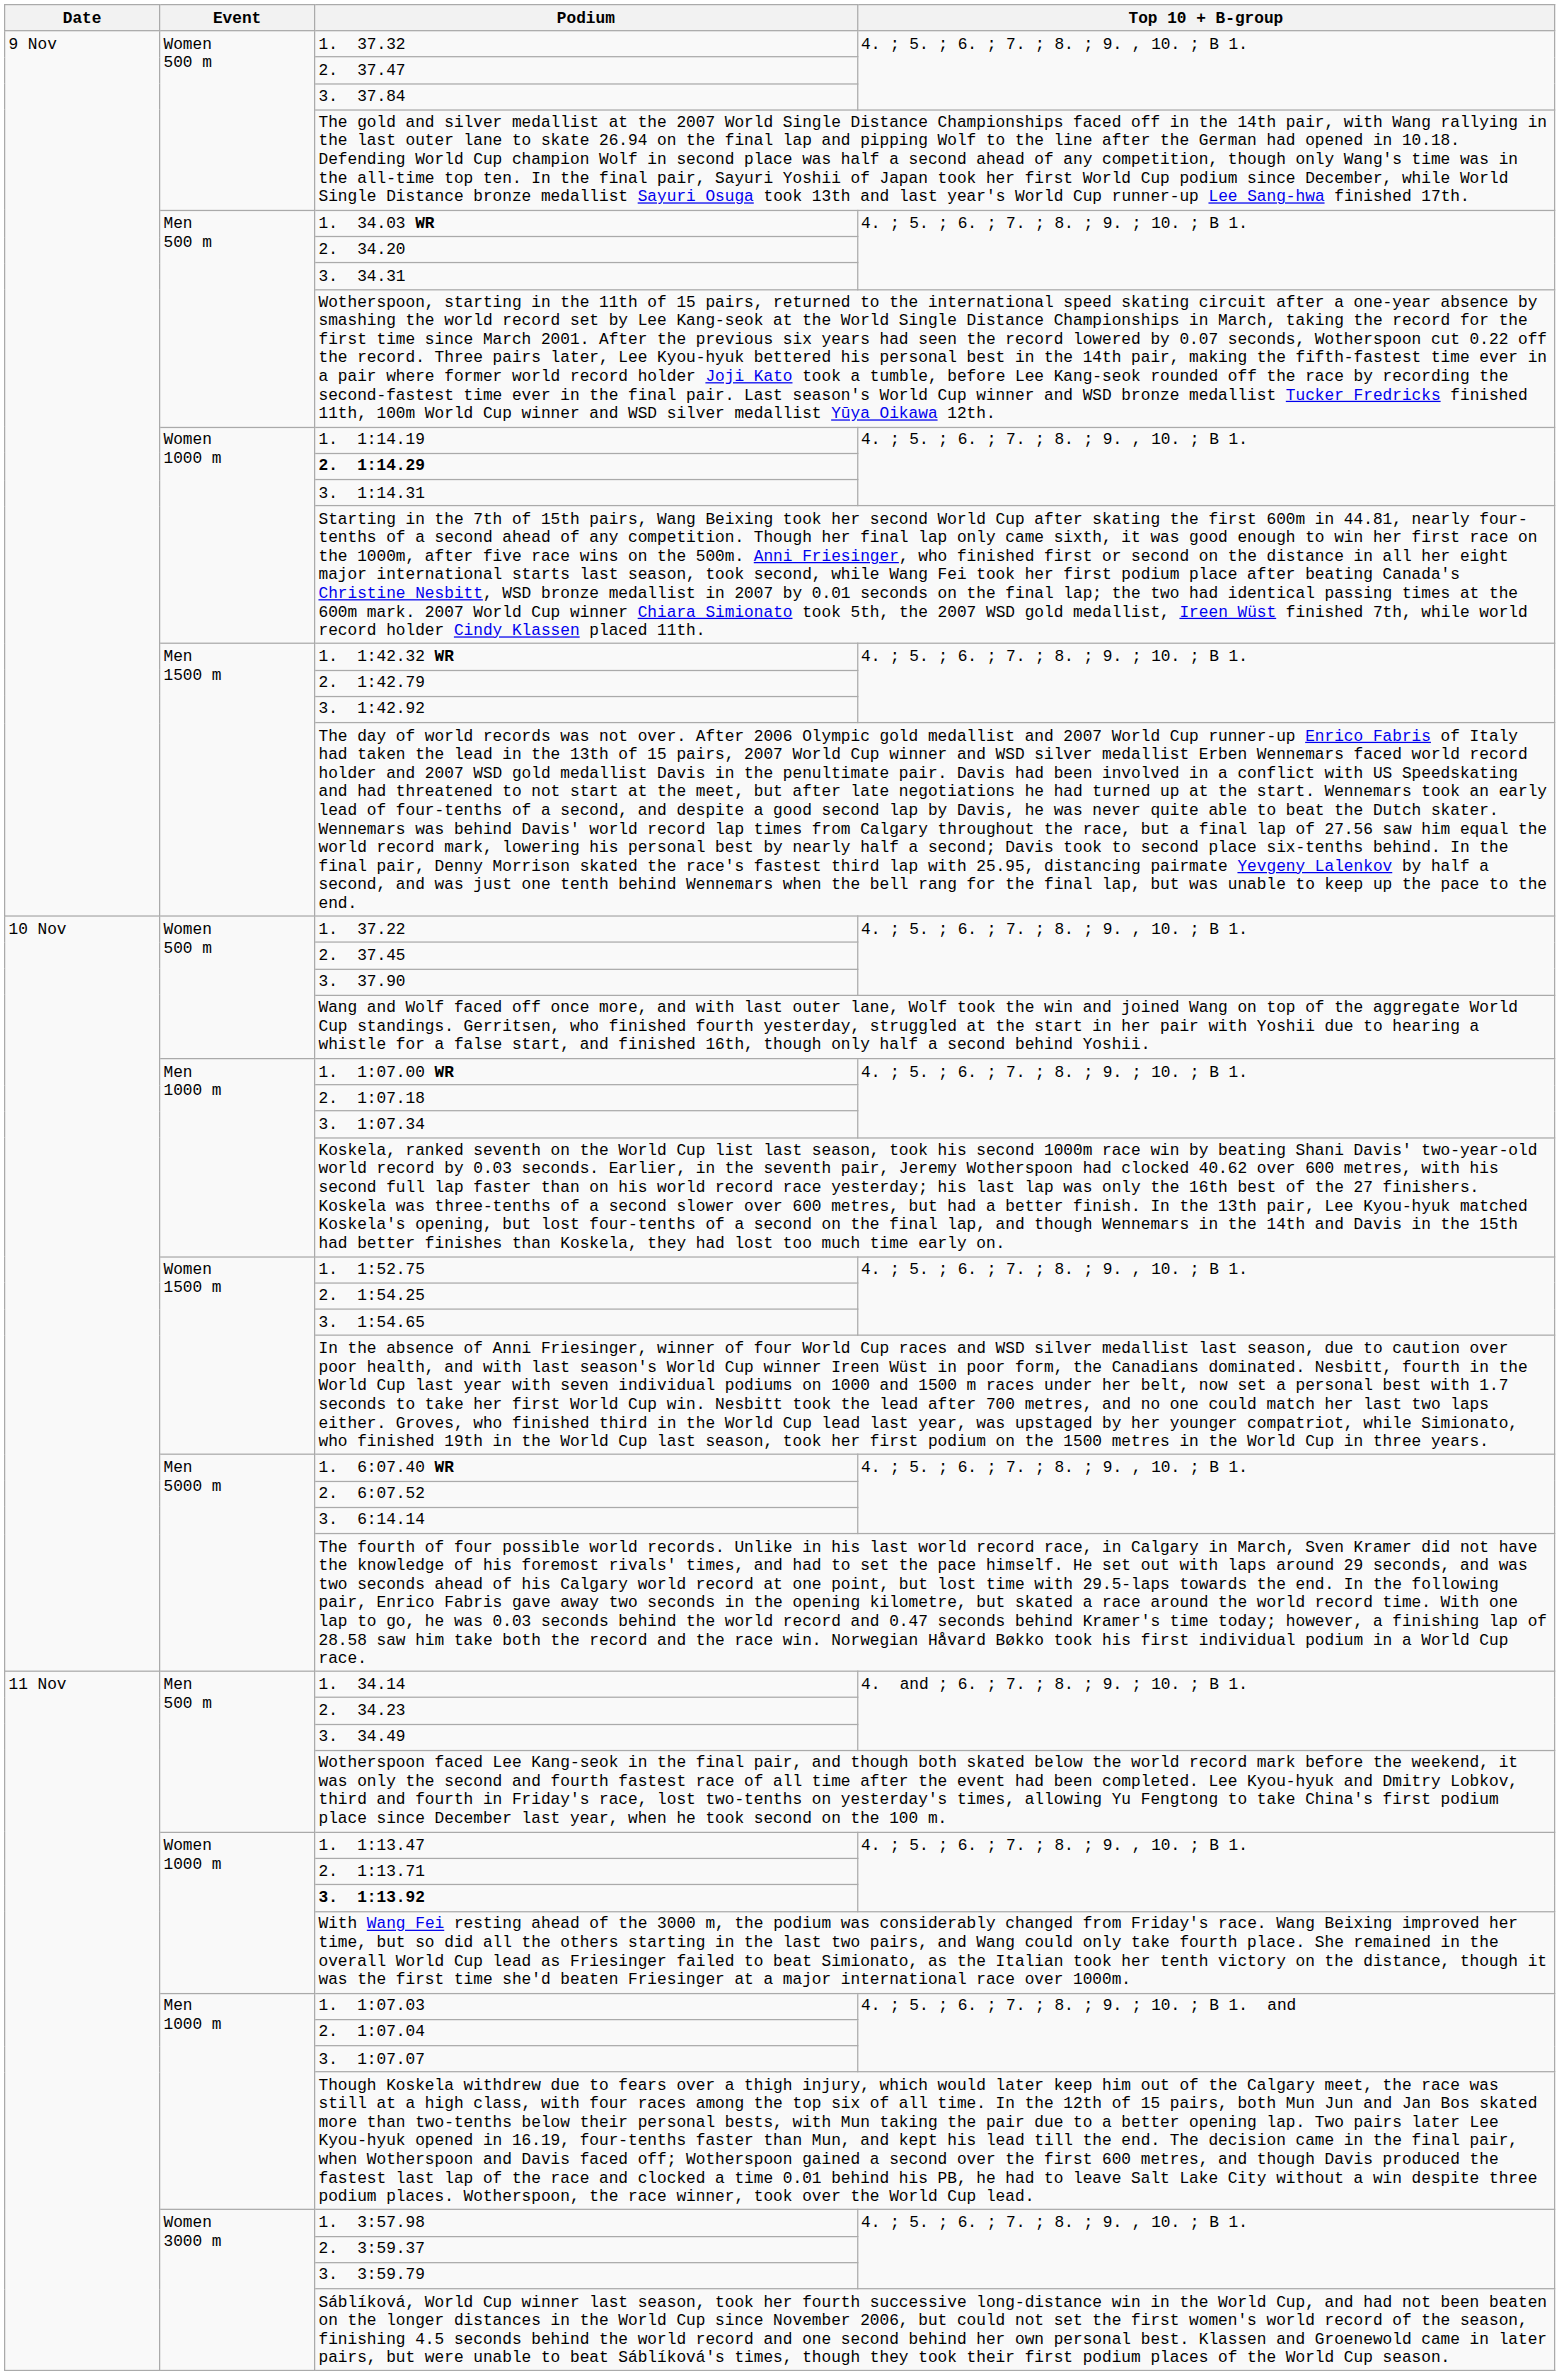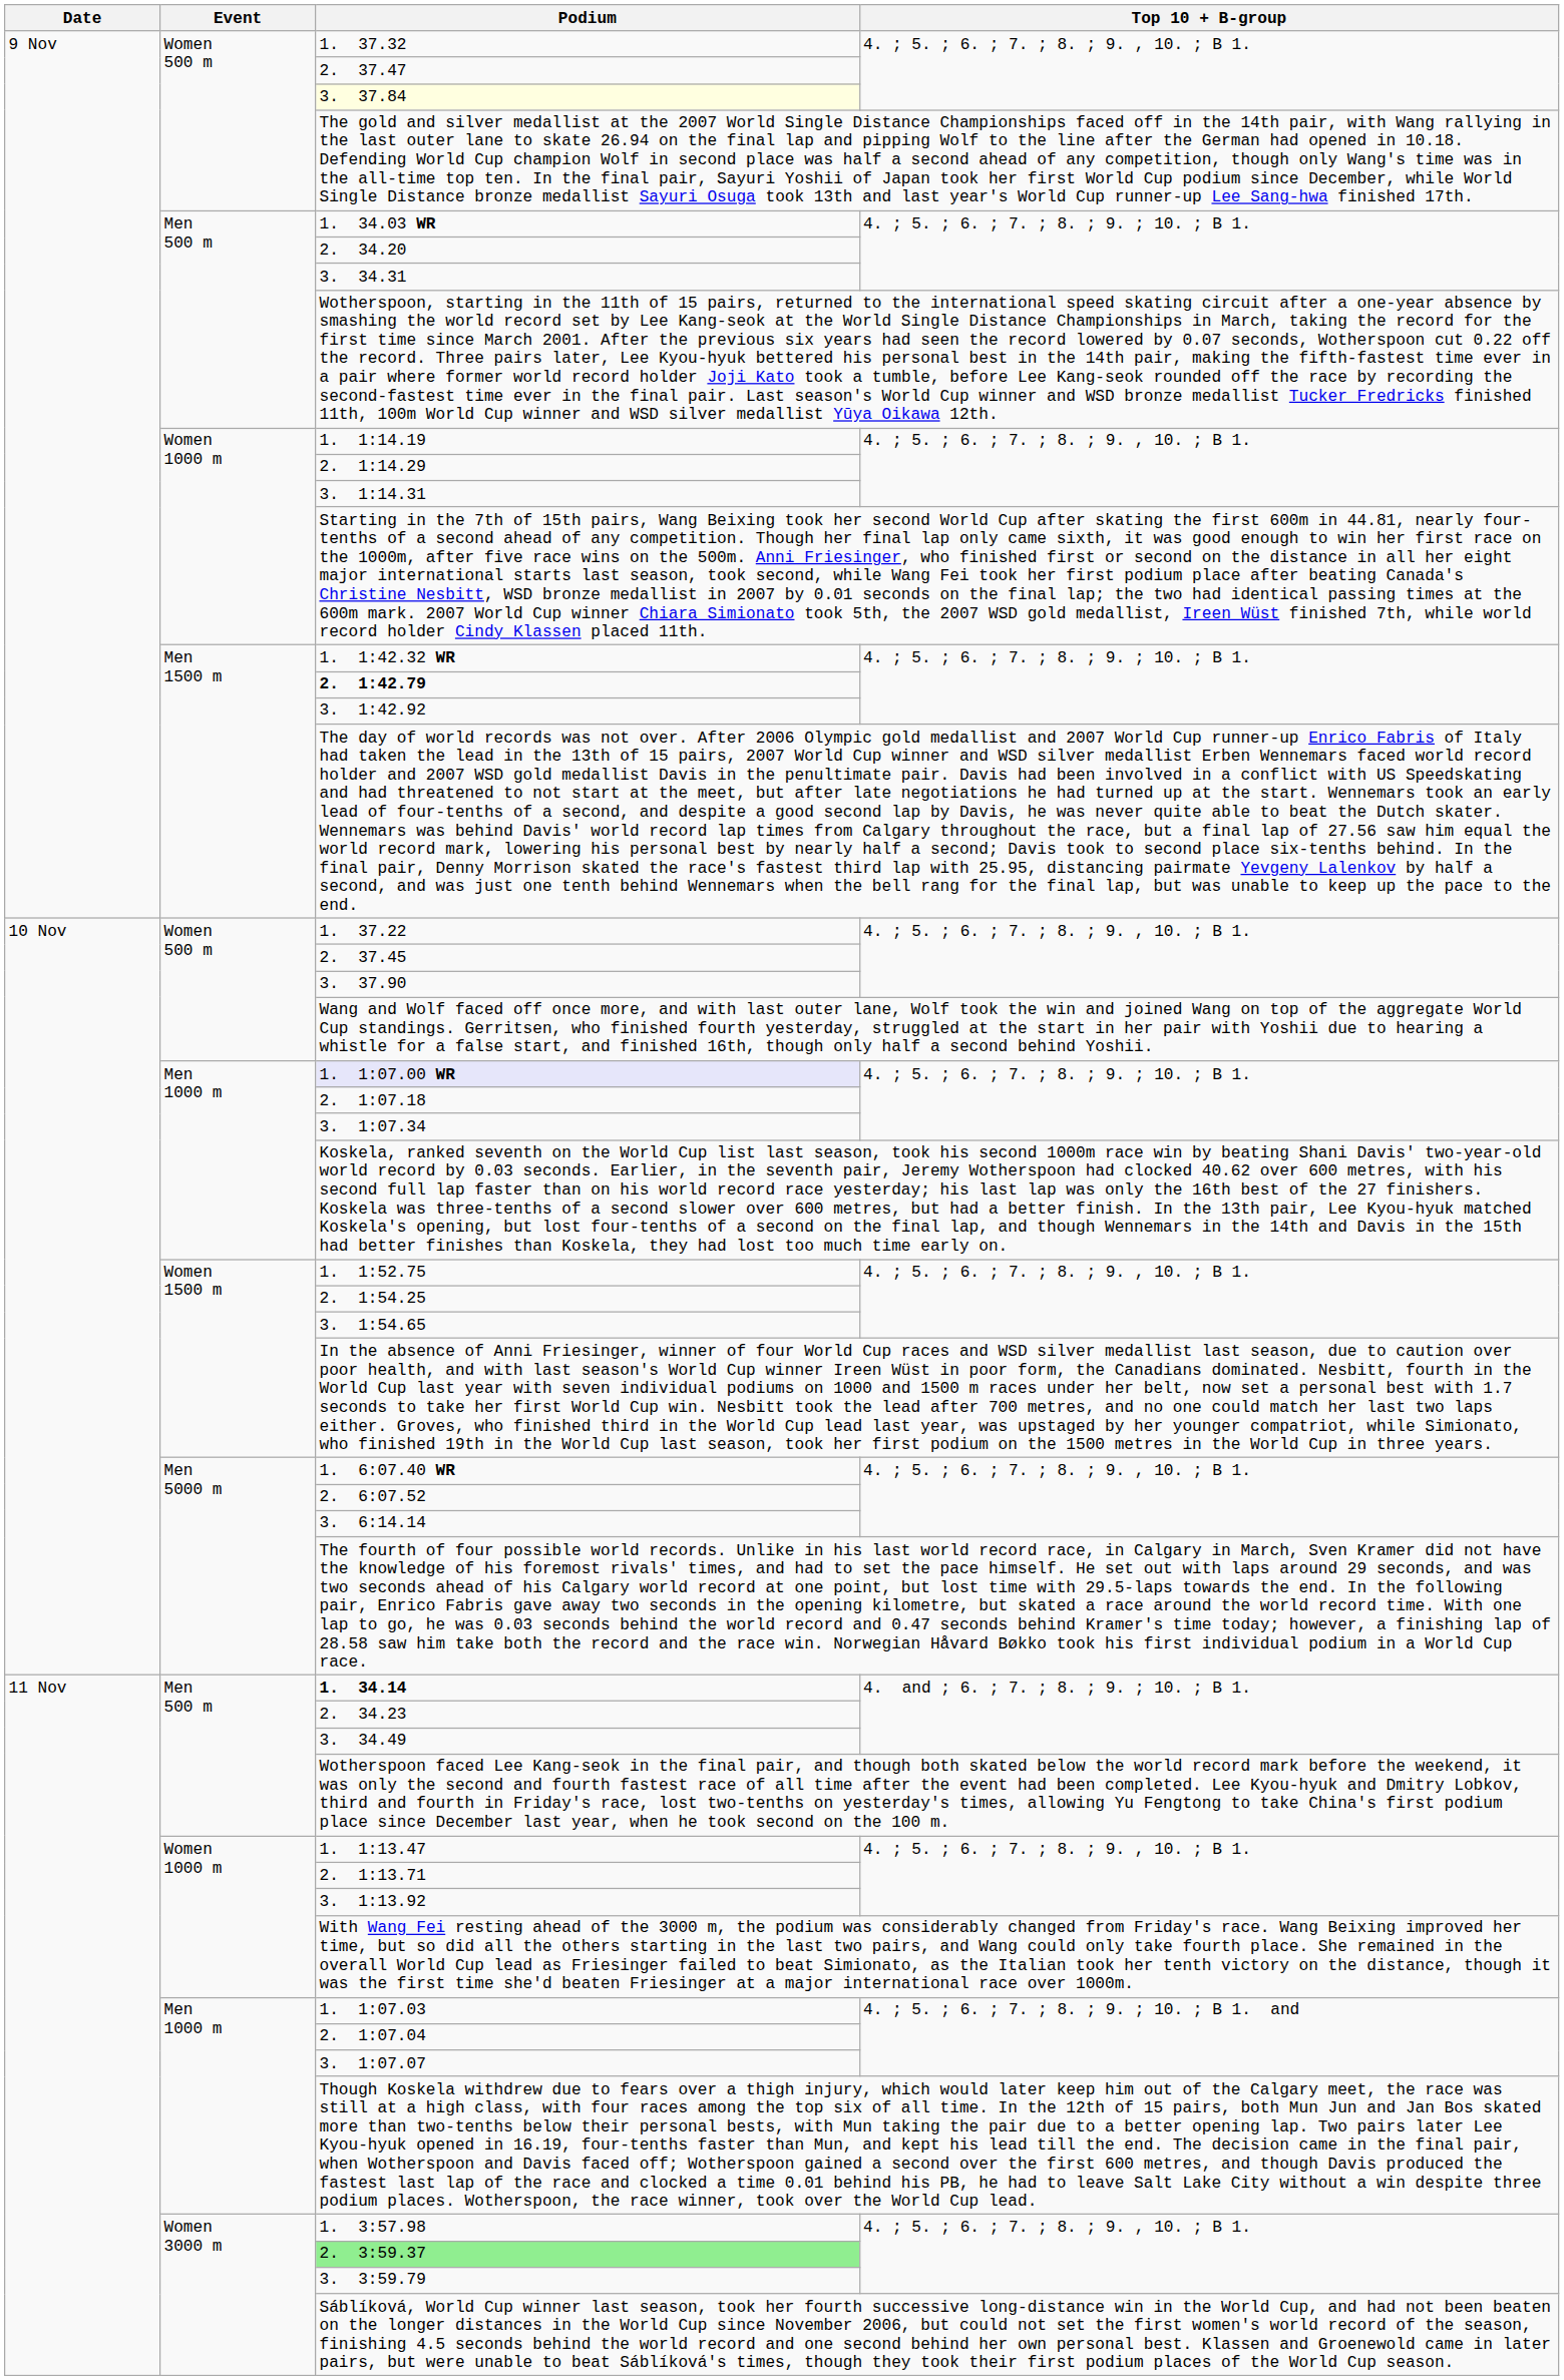3. 37.84 | Podium: no background -> lightyellow background
2. 1:14.29 | Podium: bold -> normal
2. 1:42.79 | Podium: normal -> bold
1. 1:07.00 WR | Podium: no background -> lavender background
1. 34.14 | Podium: normal -> bold
3. 1:13.92 | Podium: bold -> normal
2. 3:59.37 | Podium: no background -> lightgreen background
